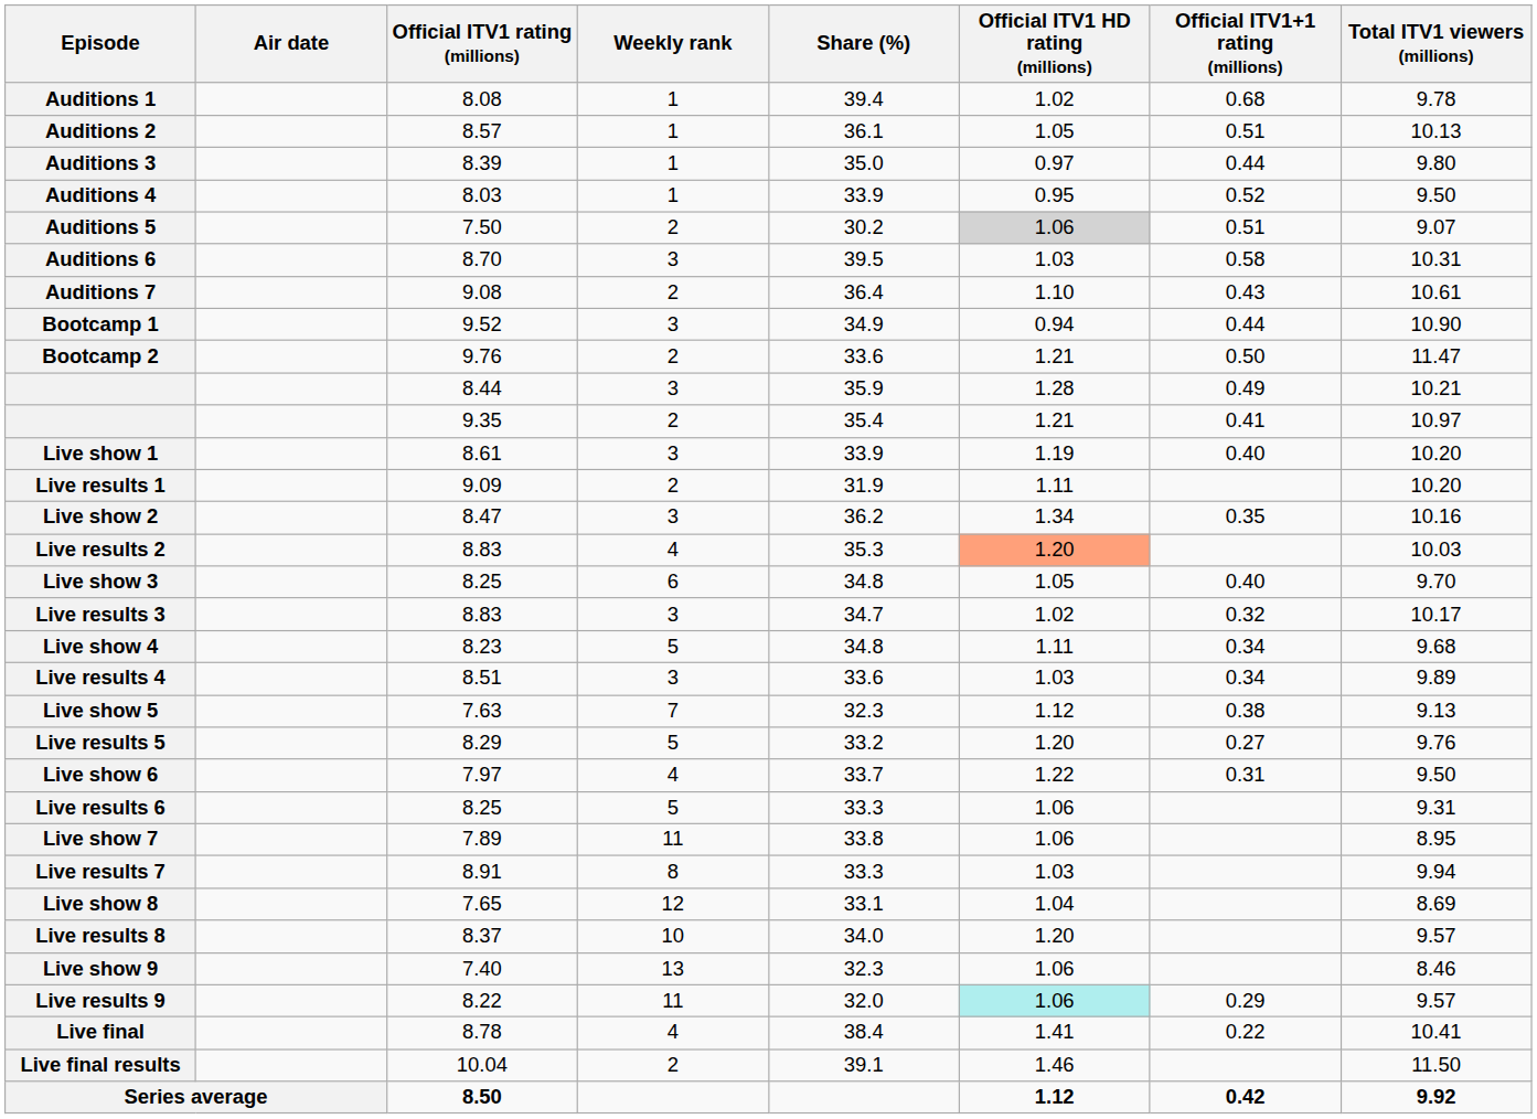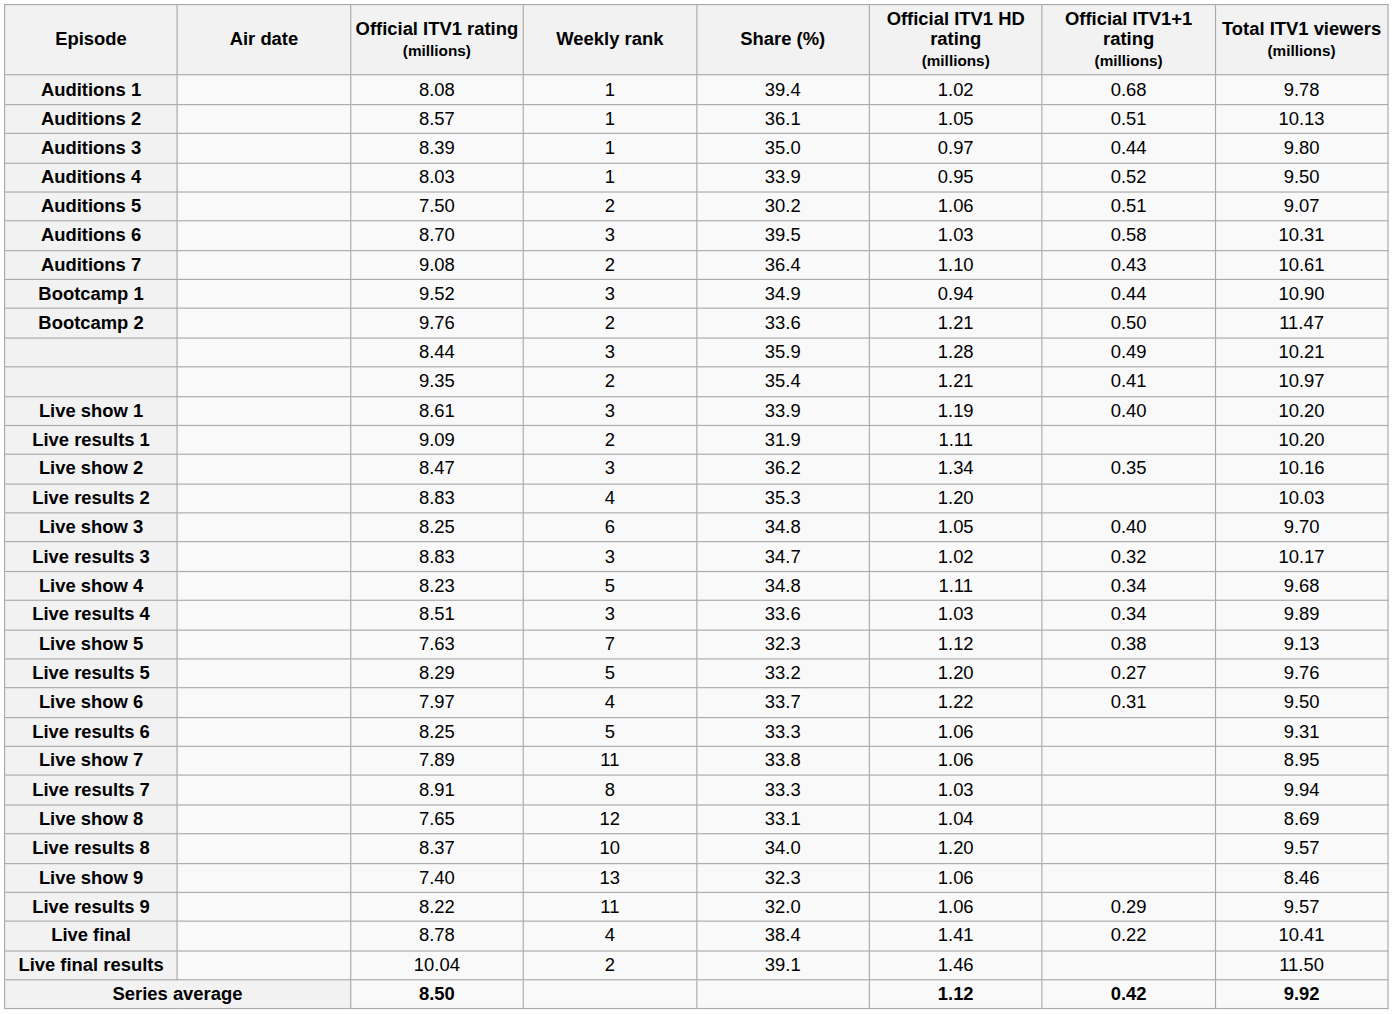Auditions 5 | Official ITV1 HD rating (millions): lightgrey background -> no background
Live results 2 | Official ITV1 HD rating (millions): lightsalmon background -> no background
Live results 9 | Official ITV1 HD rating (millions): paleturquoise background -> no background
